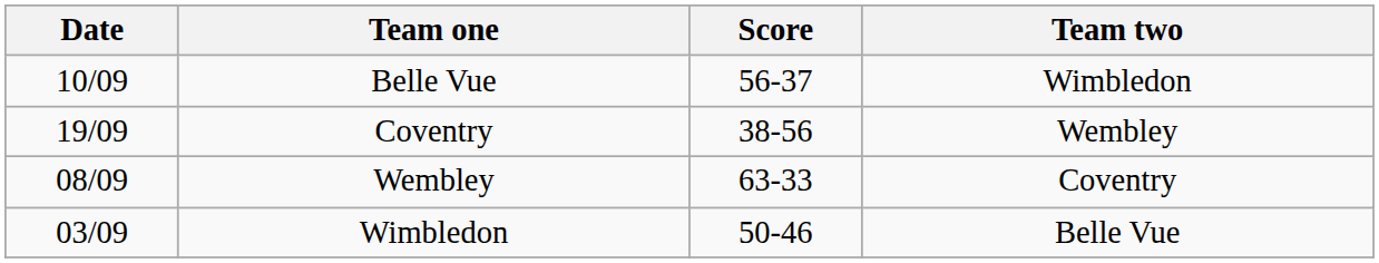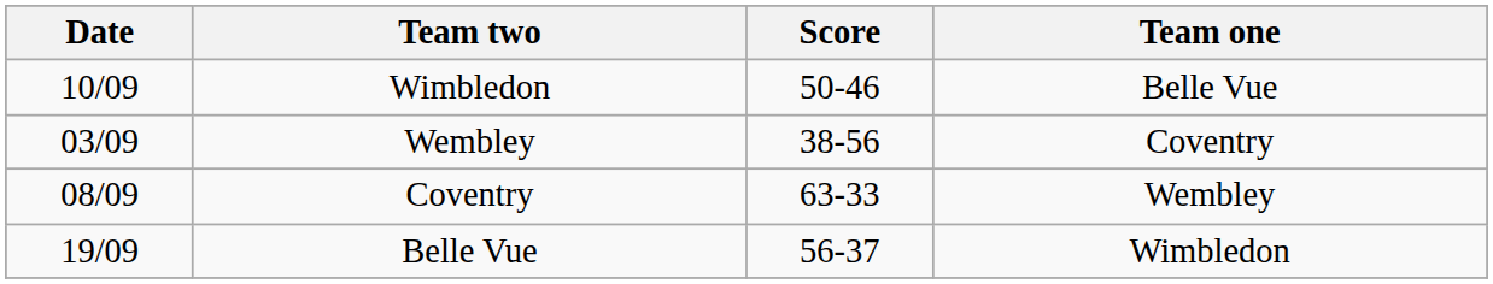columns swapped: Team one <-> Team two
row 2 | Score: 56-37 -> 50-46
row 3 | Date: 19/09 -> 03/09
row 5 | Date: 03/09 -> 19/09
row 5 | Score: 50-46 -> 56-37
